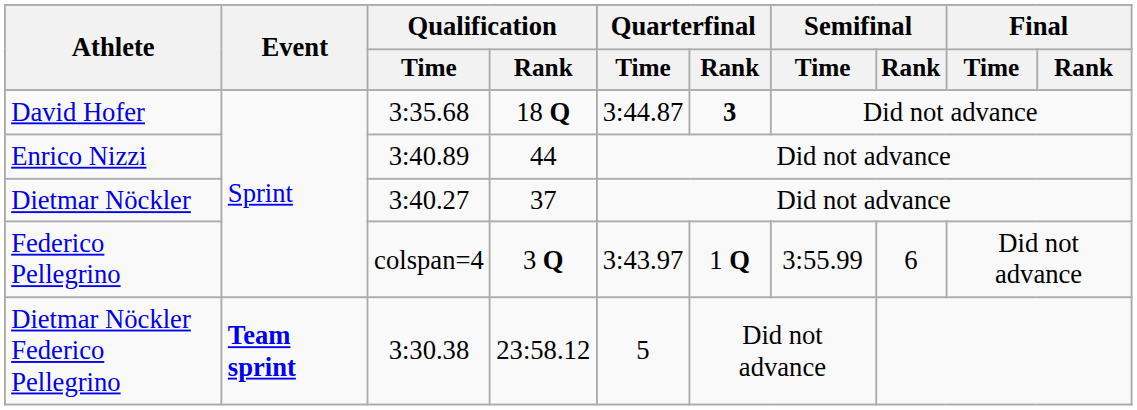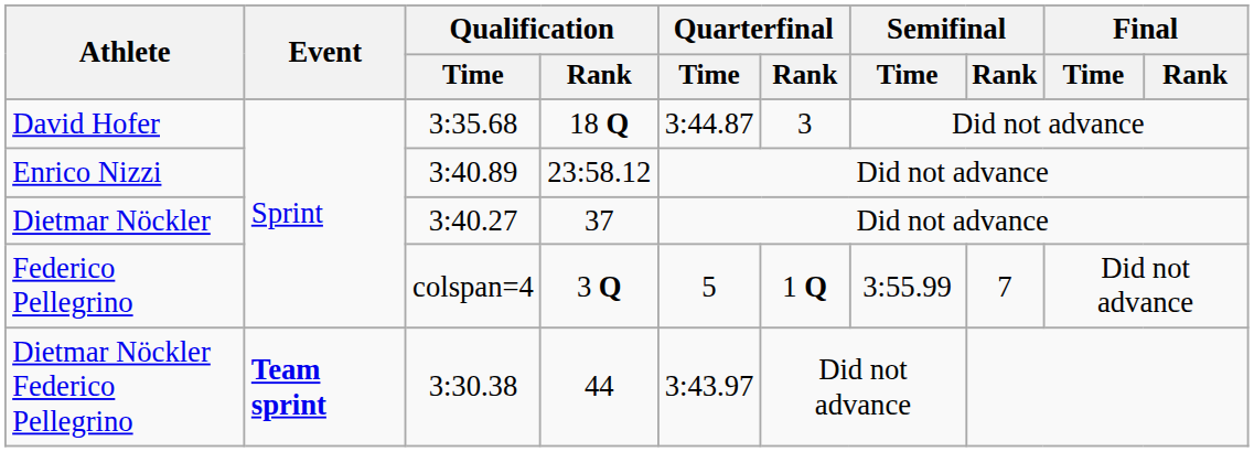David Hofer | Quarterfinal / Rank: bold -> normal
Enrico Nizzi | Qualification / Rank: 44 -> 23:58.12
Federico Pellegrino | Quarterfinal / Time: 3:43.97 -> 5
Federico Pellegrino | Semifinal / Rank: 6 -> 7
Dietmar Nöckler Federico Pellegrino | Qualification / Rank: 23:58.12 -> 44
Dietmar Nöckler Federico Pellegrino | Quarterfinal / Time: 5 -> 3:43.97
